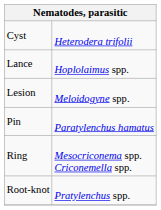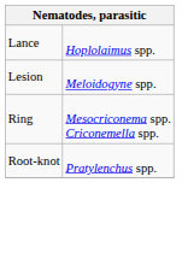- row: Cyst | Heterodera trifolii
- row: Pin | Paratylenchus hamatus
